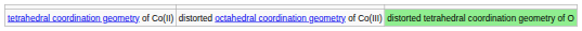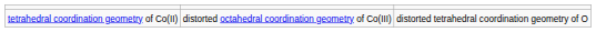tetrahedral coordination geometry of Co(II) | column 3: lightgreen background -> no background
